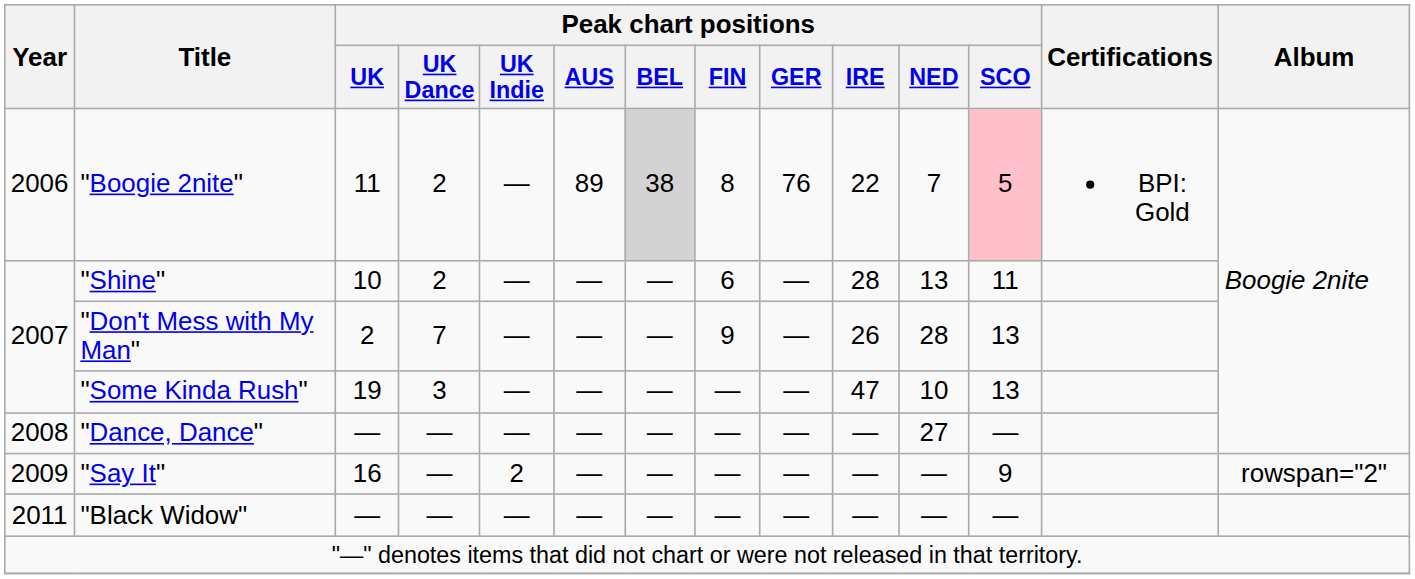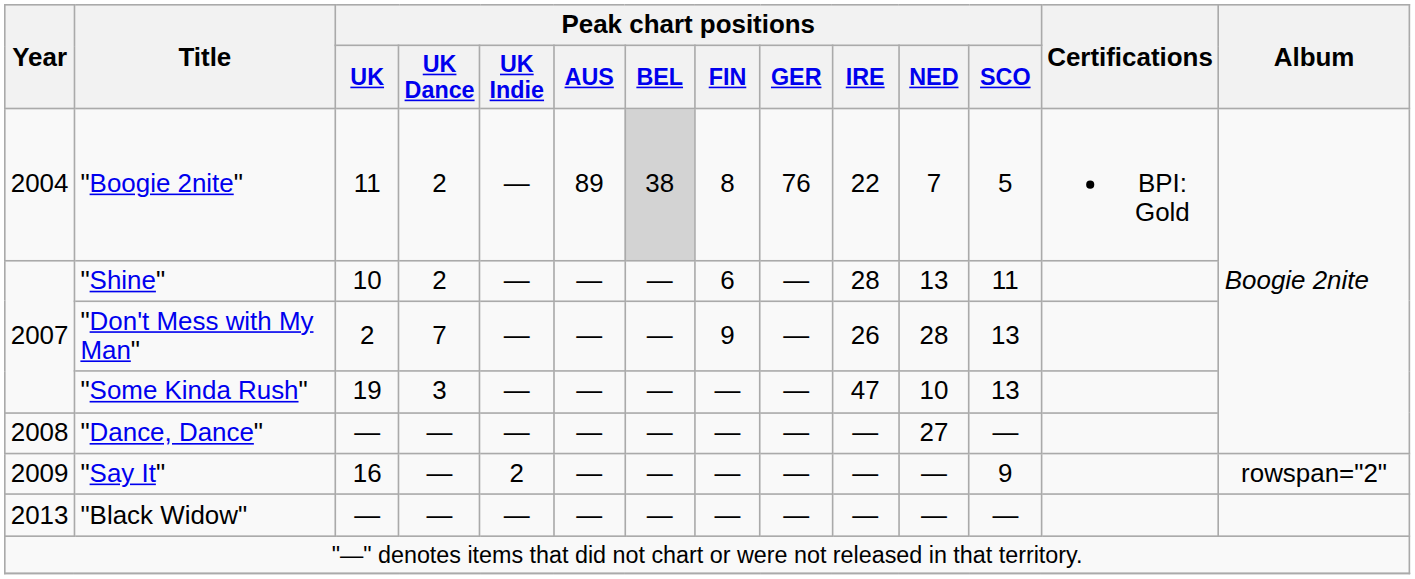"Boogie 2nite" | Year: 2006 -> 2004
"Boogie 2nite" | Peak chart positions / SCO: pink background -> no background
"Black Widow" | Year: 2011 -> 2013
